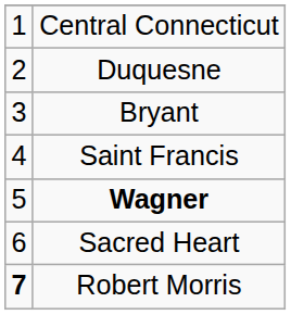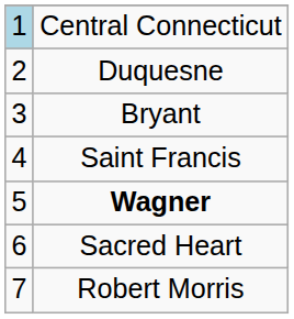Central Connecticut | column 1: no background -> lightblue background
Robert Morris | column 1: bold -> normal
